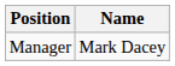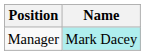Manager | Name: no background -> paleturquoise background
